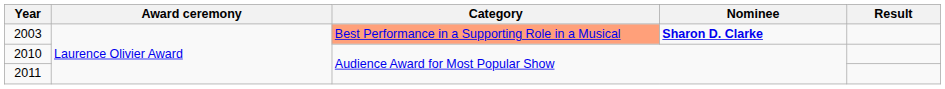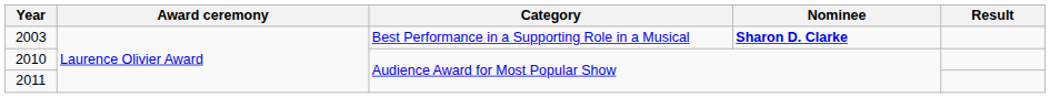2003 | Category: lightsalmon background -> no background
